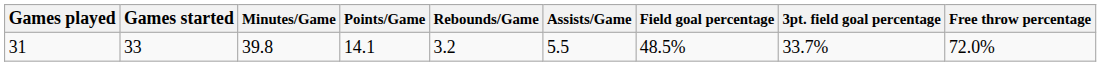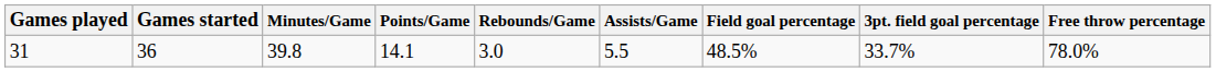row 2 | Games started: 33 -> 36
row 2 | Rebounds/Game: 3.2 -> 3.0
row 2 | Free throw percentage: 72.0% -> 78.0%
